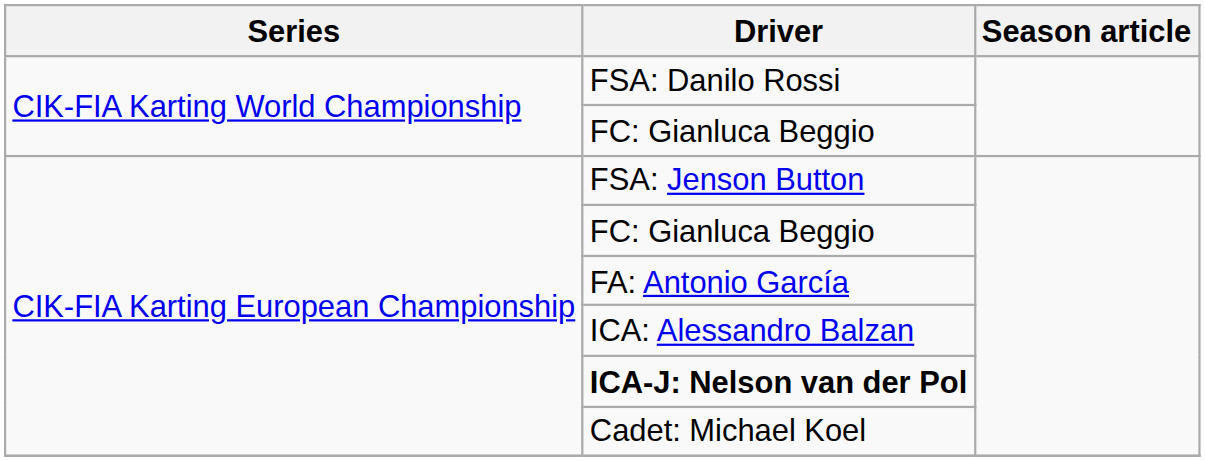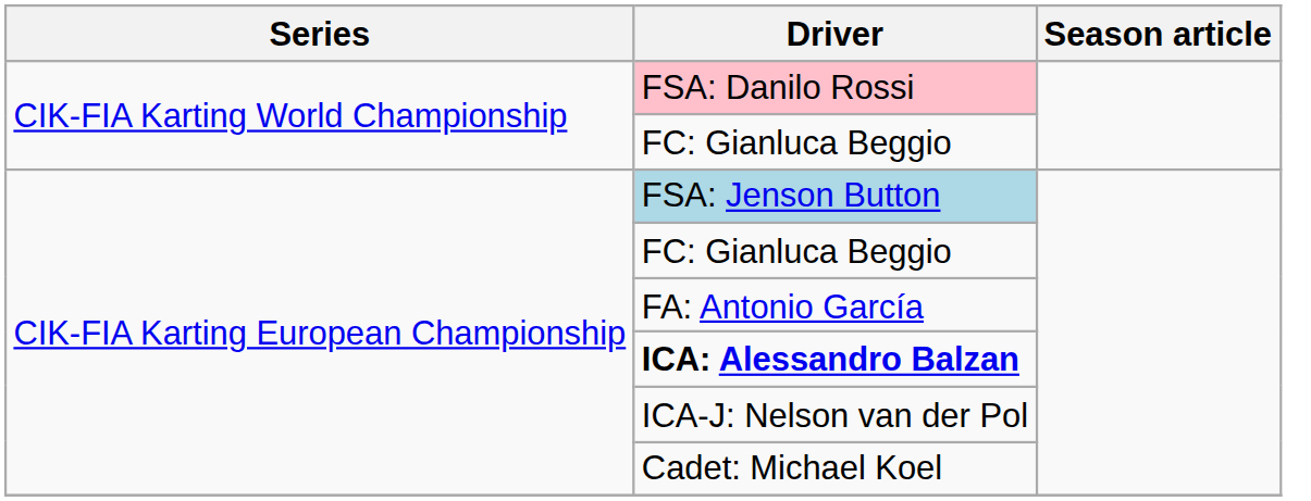FSA: Danilo Rossi | Driver: no background -> pink background
FSA: Jenson Button | Driver: no background -> lightblue background
ICA: Alessandro Balzan | Driver: normal -> bold
ICA-J: Nelson van der Pol | Driver: bold -> normal
